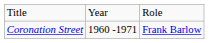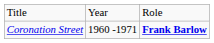Coronation Street | column 3: normal -> bold
